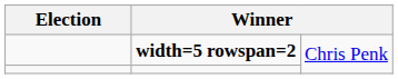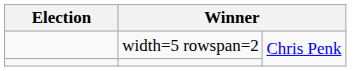width=5 rowspan=2 | column 2: bold -> normal
